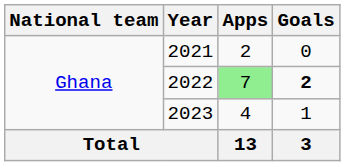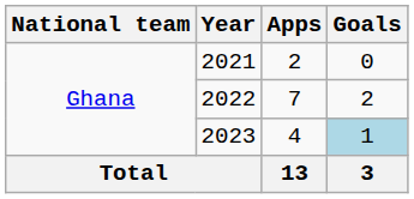2022 | Apps: lightgreen background -> no background
2022 | Goals: bold -> normal
2023 | Goals: no background -> lightblue background
